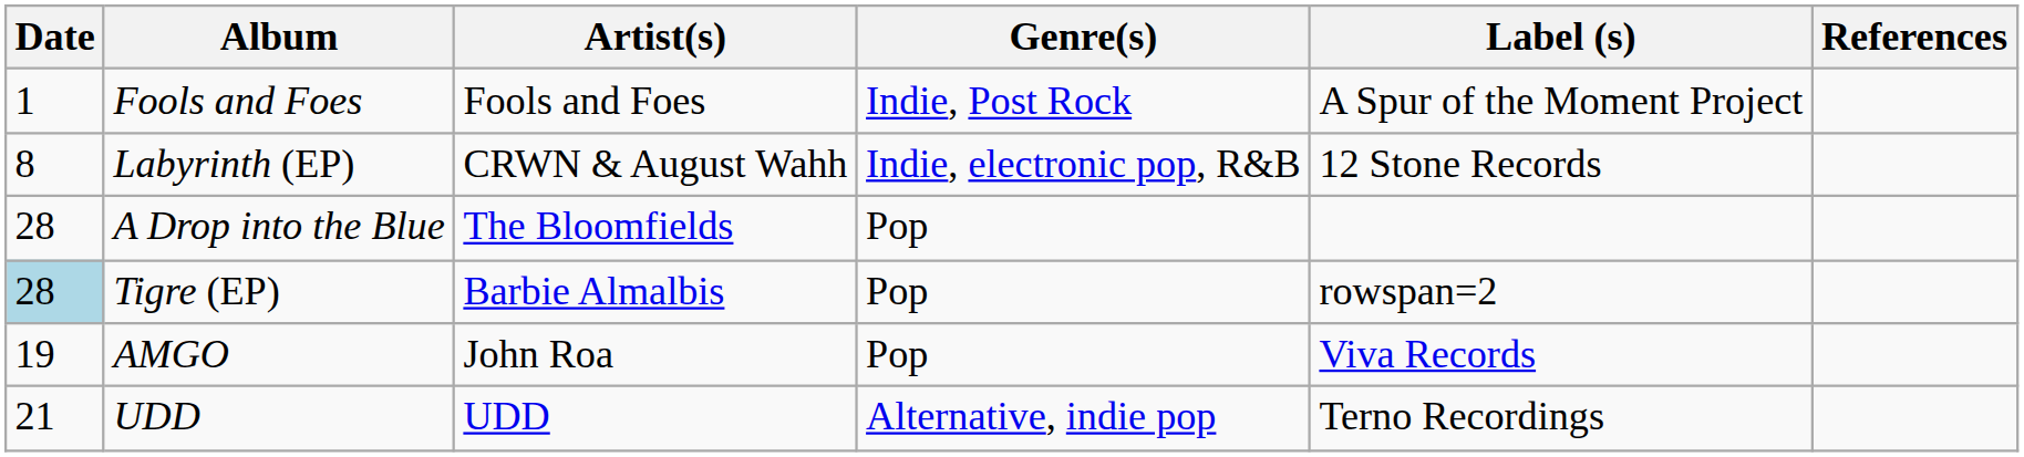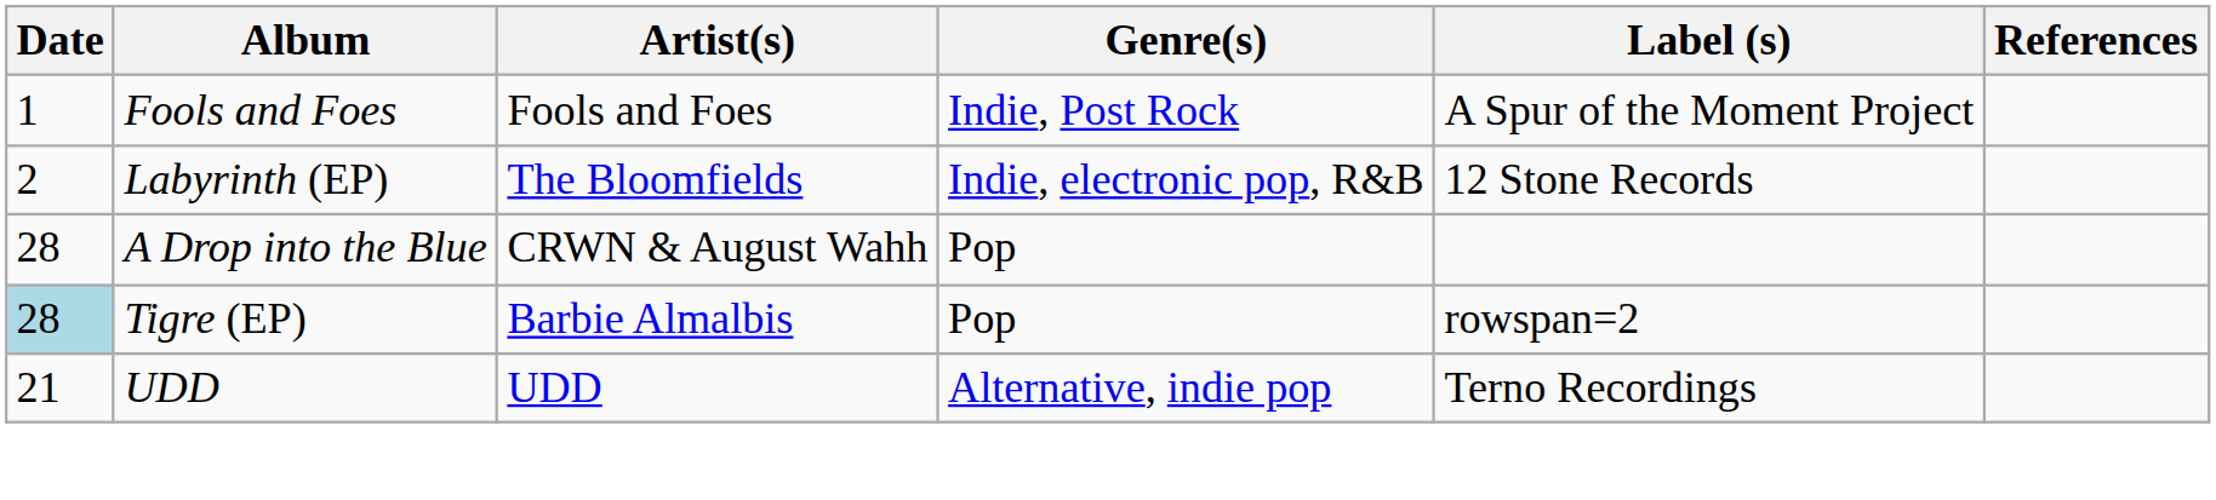Labyrinth (EP) | Date: 8 -> 2
Labyrinth (EP) | Artist(s): CRWN & August Wahh -> The Bloomfields
A Drop into the Blue | Artist(s): The Bloomfields -> CRWN & August Wahh
- row: 19 | AMGO | John Roa | Pop | Viva Records
